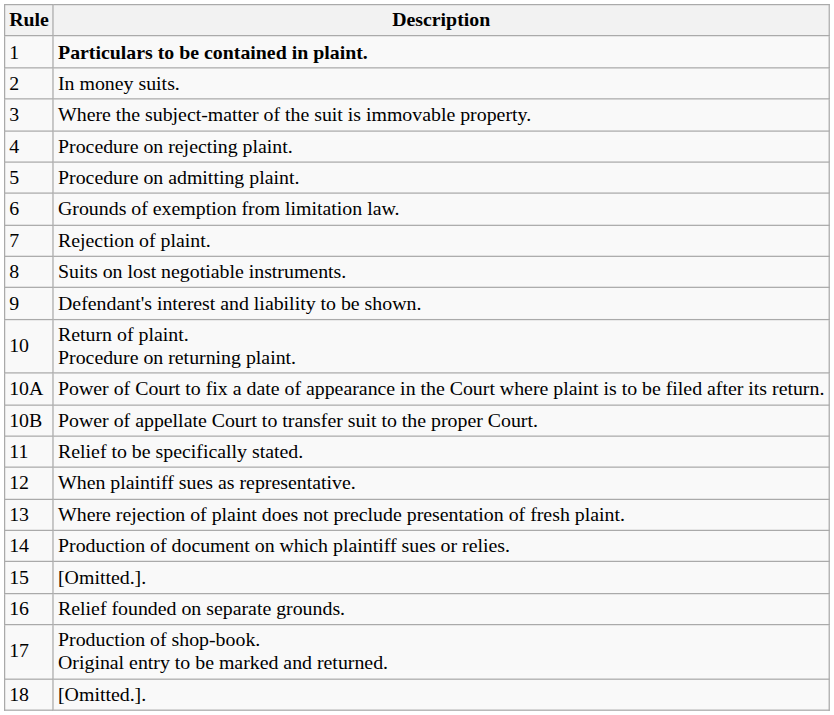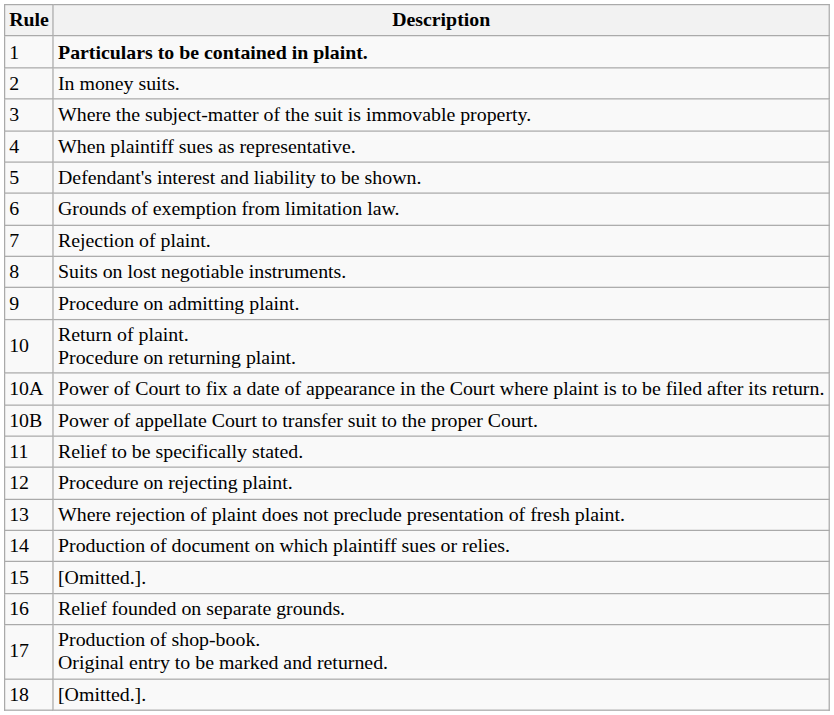row 5 | Description: Procedure on rejecting plaint. -> When plaintiff sues as representative.
row 6 | Description: Procedure on admitting plaint. -> Defendant's interest and liability to be shown.
row 10 | Description: Defendant's interest and liability to be shown. -> Procedure on admitting plaint.
row 15 | Description: When plaintiff sues as representative. -> Procedure on rejecting plaint.
